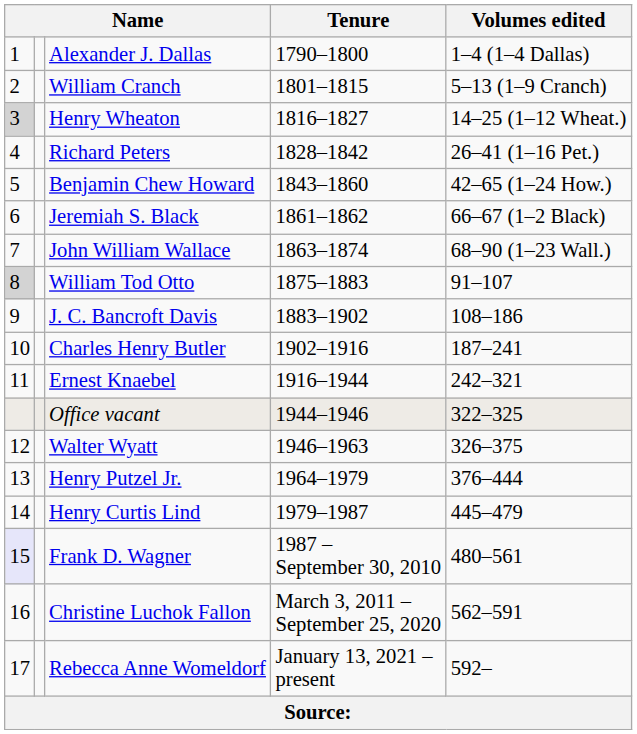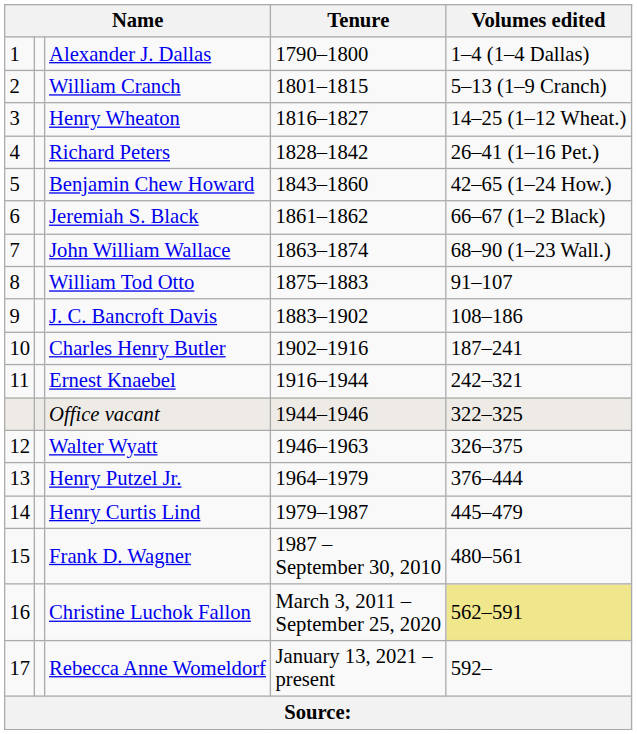Henry Wheaton | column 1: lightgrey background -> no background
William Tod Otto | column 1: lightgrey background -> no background
Frank D. Wagner | column 1: lavender background -> no background
Christine Luchok Fallon | Volumes edited: no background -> khaki background
